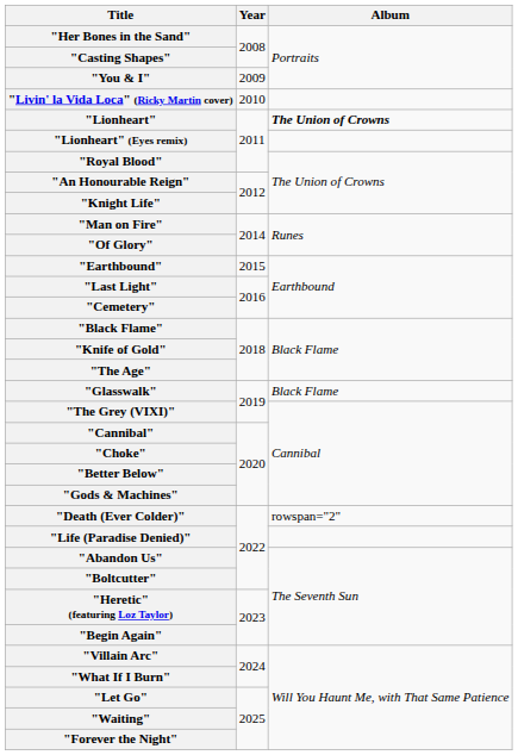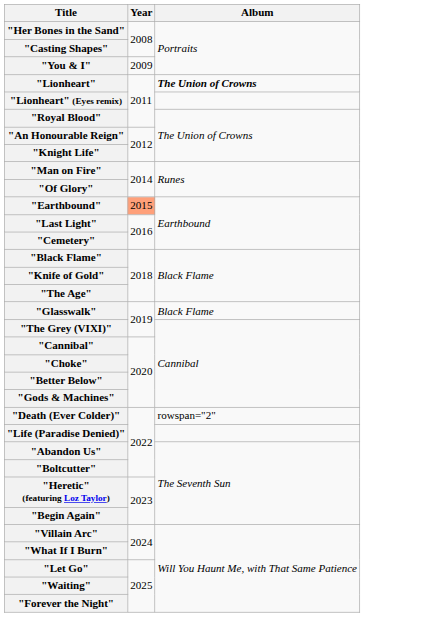- row: "Livin' la Vida Loca" (Ricky Martin cover) | 2010
"Earthbound" | Year: no background -> lightsalmon background
